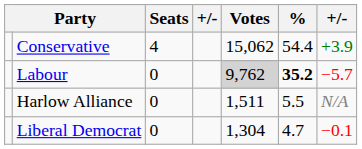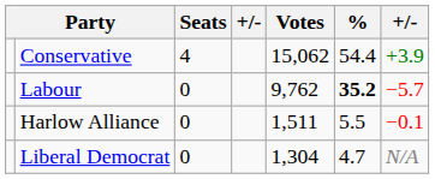Labour | Votes: lightgrey background -> no background
Harlow Alliance | column 7: N/A -> −0.1
Liberal Democrat | column 7: −0.1 -> N/A
